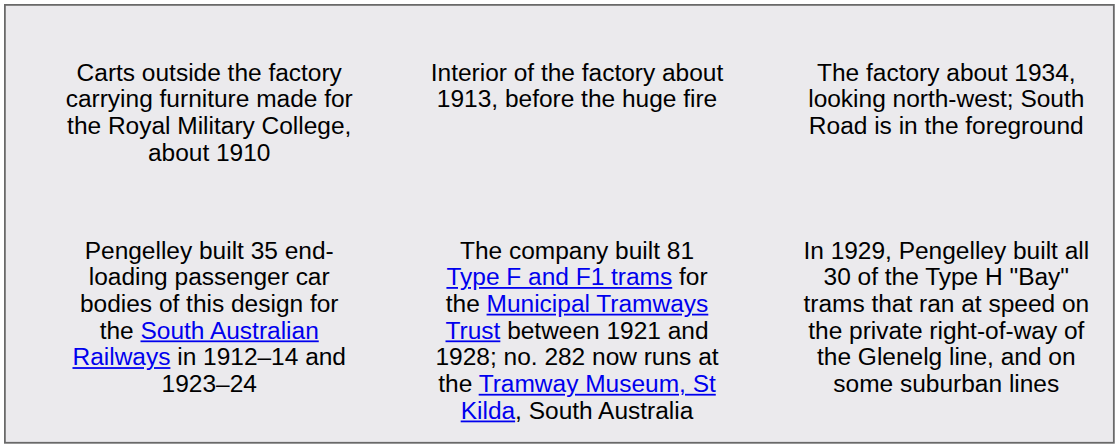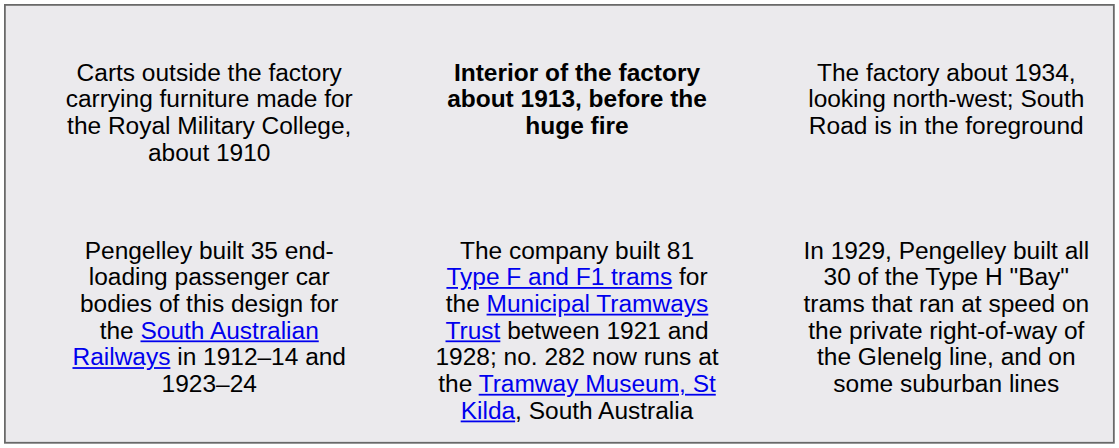row 1 | column 2: normal -> bold
